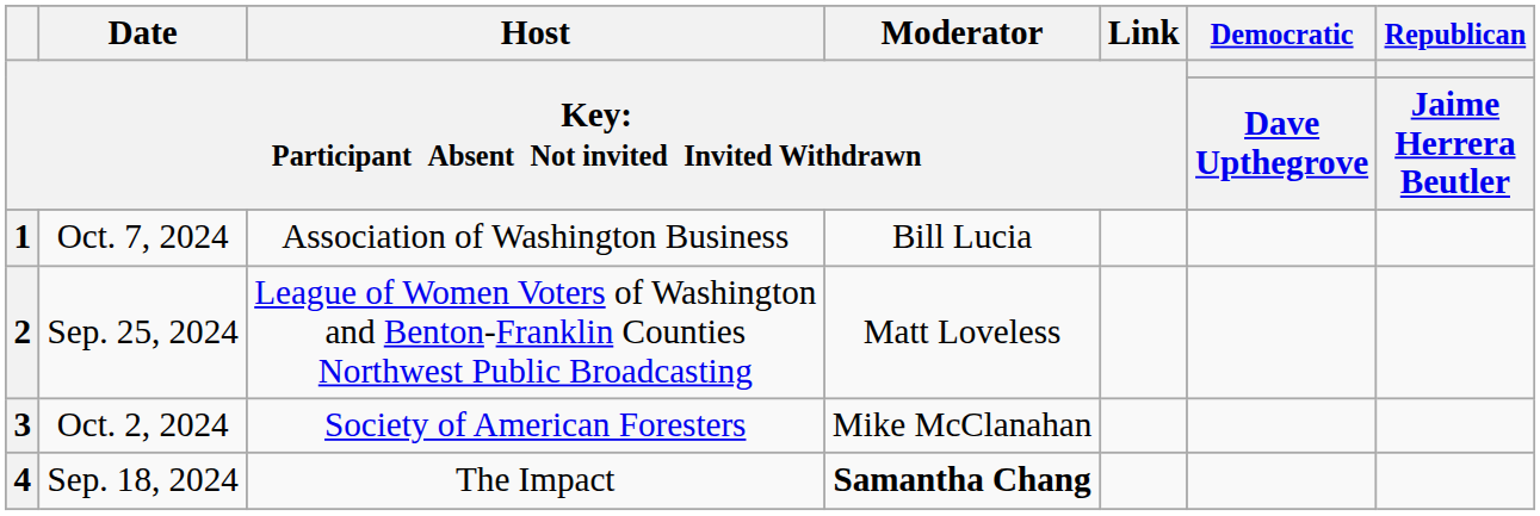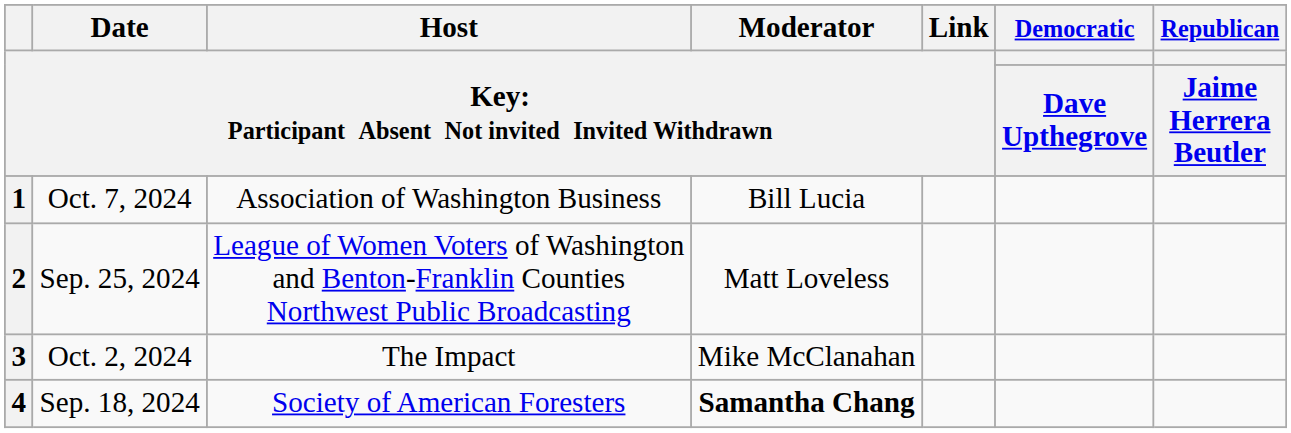3 | column 3: Society of American Foresters -> The Impact
4 | column 3: The Impact -> Society of American Foresters
